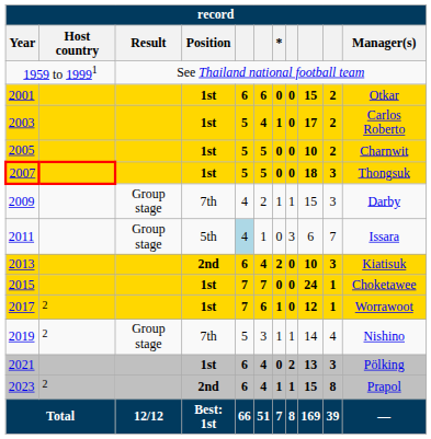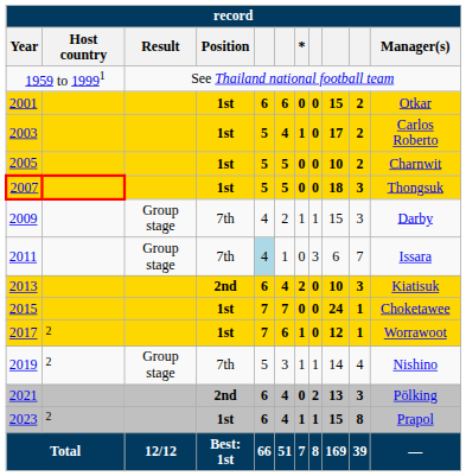2011 | Position: 5th -> 7th
2021 | Position: 1st -> 2nd
2023 | Position: 2nd -> 1st
